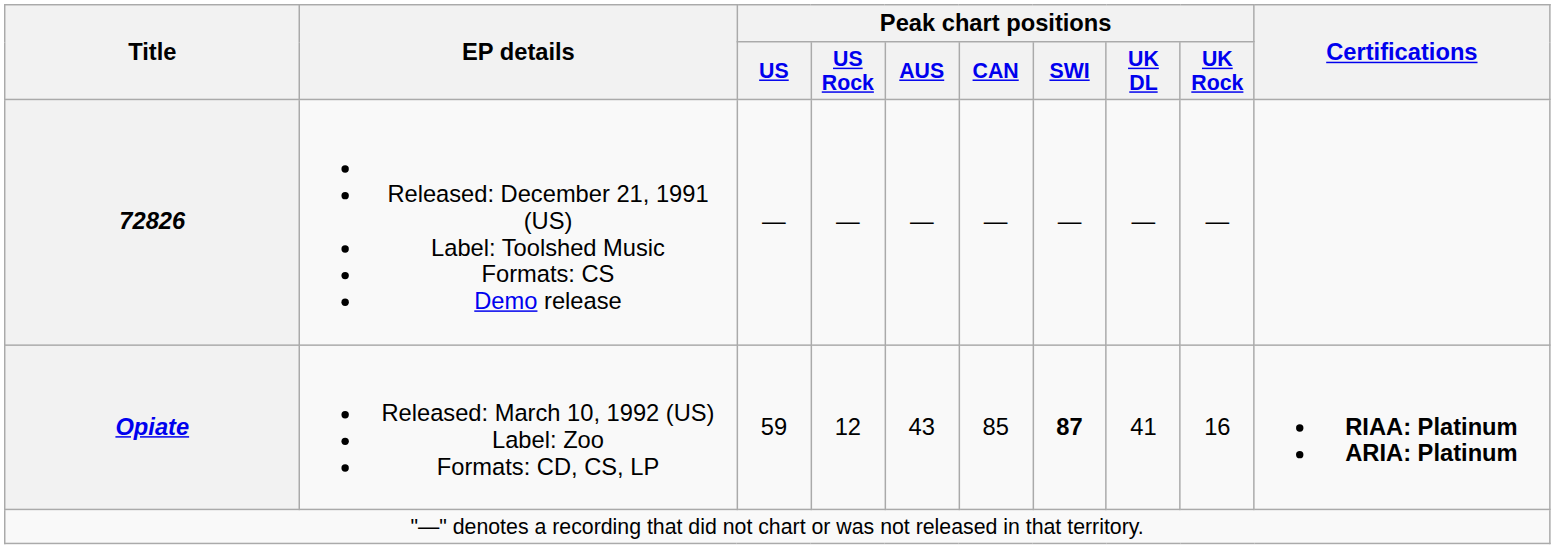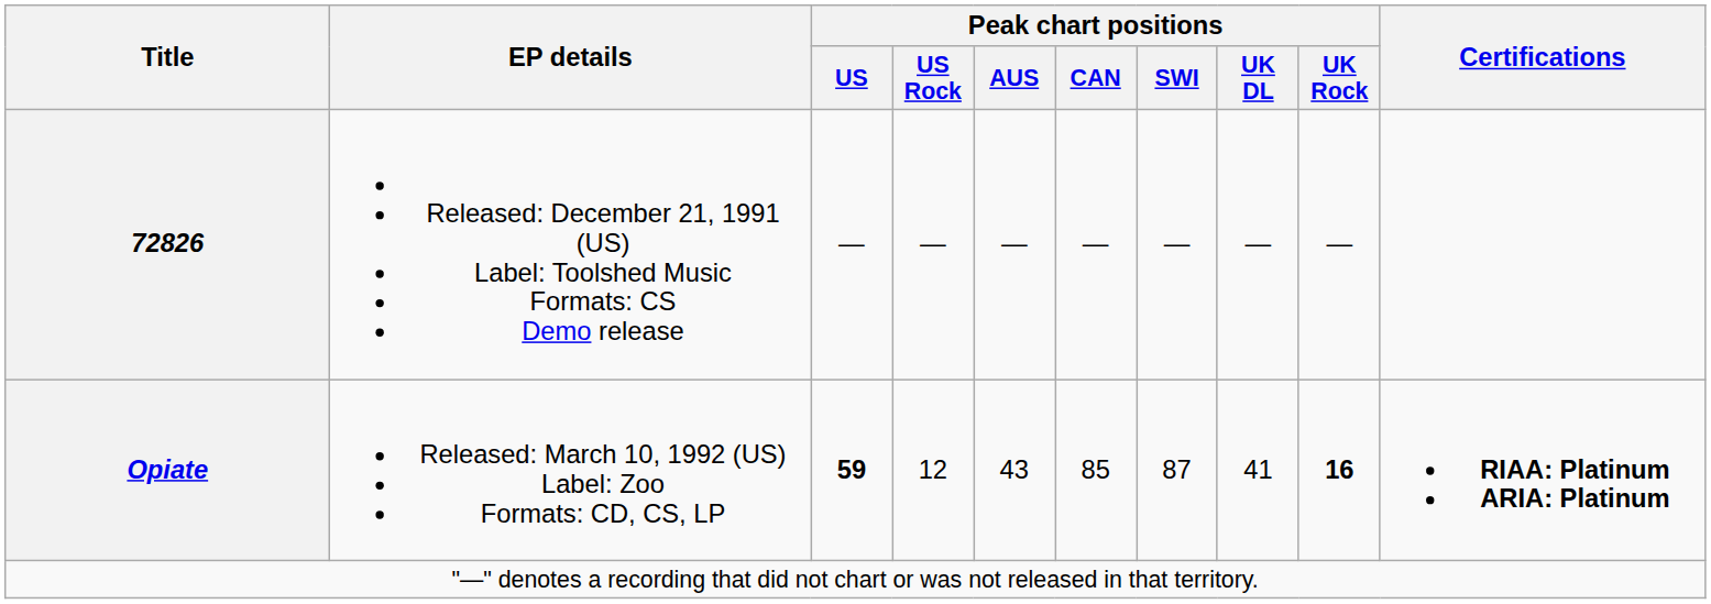Opiate | Peak chart positions / US: normal -> bold
Opiate | Peak chart positions / SWI: bold -> normal
Opiate | Peak chart positions / UK Rock: normal -> bold
